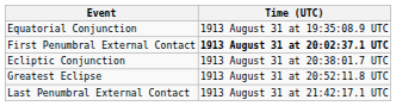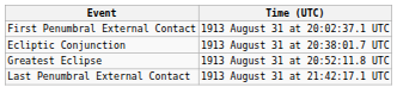- row: Equatorial Conjunction | 1913 August 31 at 19:35:08.9 UTC
First Penumbral External Contact | Time (UTC): bold -> normal
